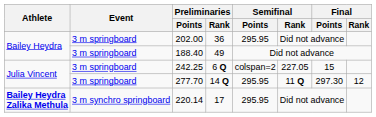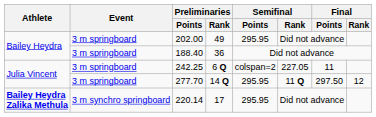202.00 | Preliminaries / Rank: 36 -> 49
188.40 | Preliminaries / Rank: 49 -> 36
242.25 | Final / Points: 15 -> 11
277.70 | Final / Points: 297.30 -> 297.50
